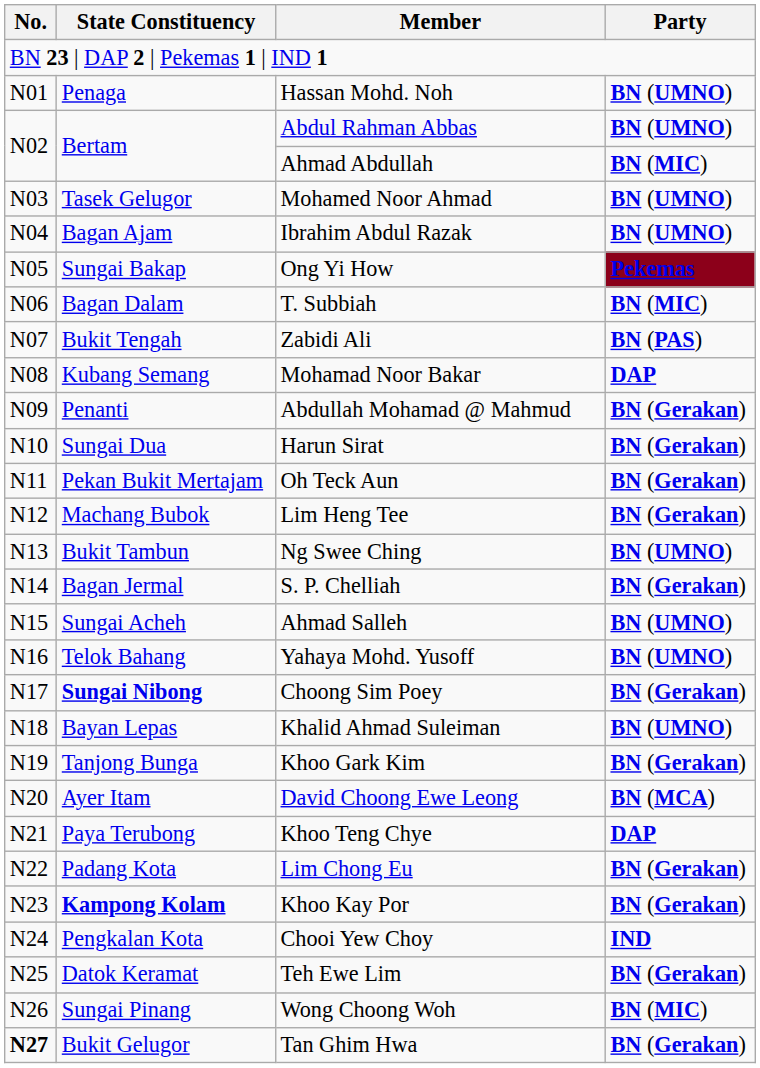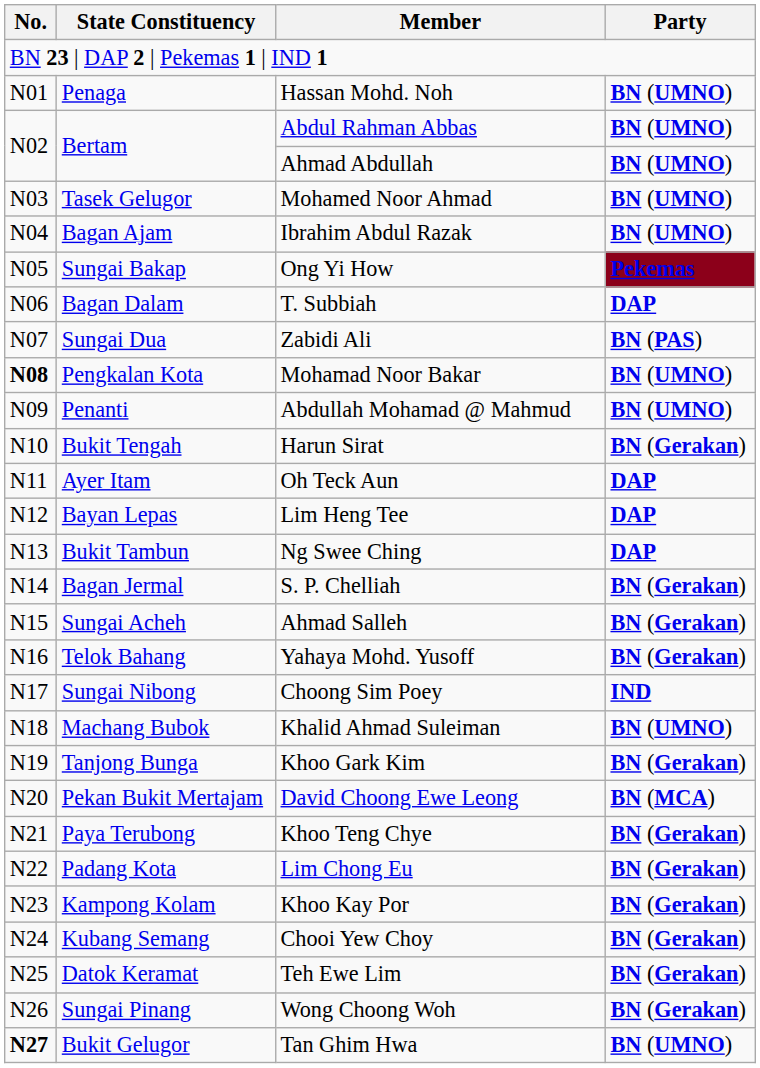Ahmad Abdullah | Party: BN (MIC) -> BN (UMNO)
T. Subbiah | Party: BN (MIC) -> DAP
Zabidi Ali | State Constituency: Bukit Tengah -> Sungai Dua
Mohamad Noor Bakar | No.: normal -> bold
Mohamad Noor Bakar | State Constituency: Kubang Semang -> Pengkalan Kota
Mohamad Noor Bakar | Party: DAP -> BN (UMNO)
Abdullah Mohamad @ Mahmud | Party: BN (Gerakan) -> BN (UMNO)
Harun Sirat | State Constituency: Sungai Dua -> Bukit Tengah
Oh Teck Aun | State Constituency: Pekan Bukit Mertajam -> Ayer Itam
Oh Teck Aun | Party: BN (Gerakan) -> DAP
Lim Heng Tee | State Constituency: Machang Bubok -> Bayan Lepas
Lim Heng Tee | Party: BN (Gerakan) -> DAP
Ng Swee Ching | Party: BN (UMNO) -> DAP
Ahmad Salleh | Party: BN (UMNO) -> BN (Gerakan)
Yahaya Mohd. Yusoff | Party: BN (UMNO) -> BN (Gerakan)
Choong Sim Poey | State Constituency: bold -> normal
Choong Sim Poey | Party: BN (Gerakan) -> IND
Khalid Ahmad Suleiman | State Constituency: Bayan Lepas -> Machang Bubok
David Choong Ewe Leong | State Constituency: Ayer Itam -> Pekan Bukit Mertajam
Khoo Teng Chye | Party: DAP -> BN (Gerakan)
Khoo Kay Por | State Constituency: bold -> normal
Chooi Yew Choy | State Constituency: Pengkalan Kota -> Kubang Semang
Chooi Yew Choy | Party: IND -> BN (Gerakan)
Wong Choong Woh | Party: BN (MIC) -> BN (Gerakan)
Tan Ghim Hwa | Party: BN (Gerakan) -> BN (UMNO)
